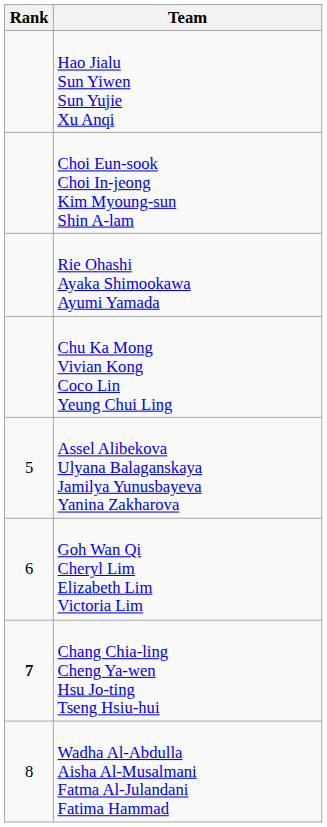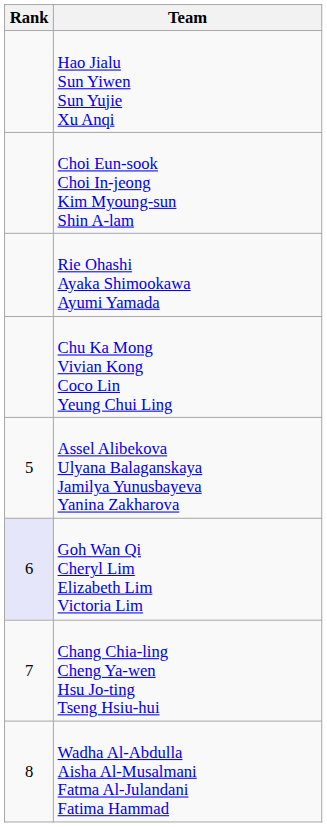Goh Wan Qi Cheryl Lim Elizabeth Lim Victoria Lim | Rank: no background -> lavender background
Chang Chia-ling Cheng Ya-wen Hsu Jo-ting Tseng Hsiu-hui | Rank: bold -> normal
